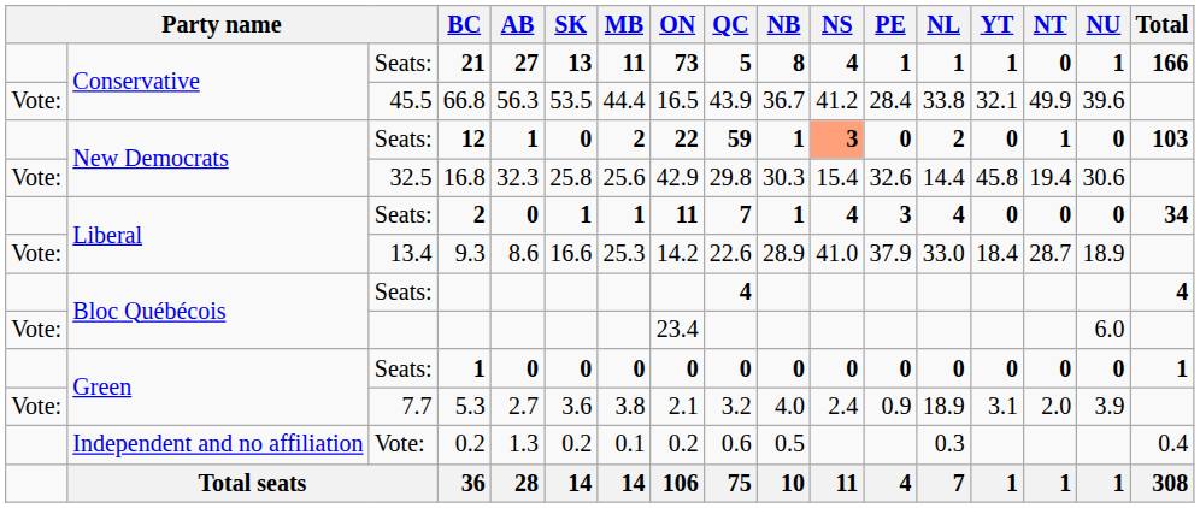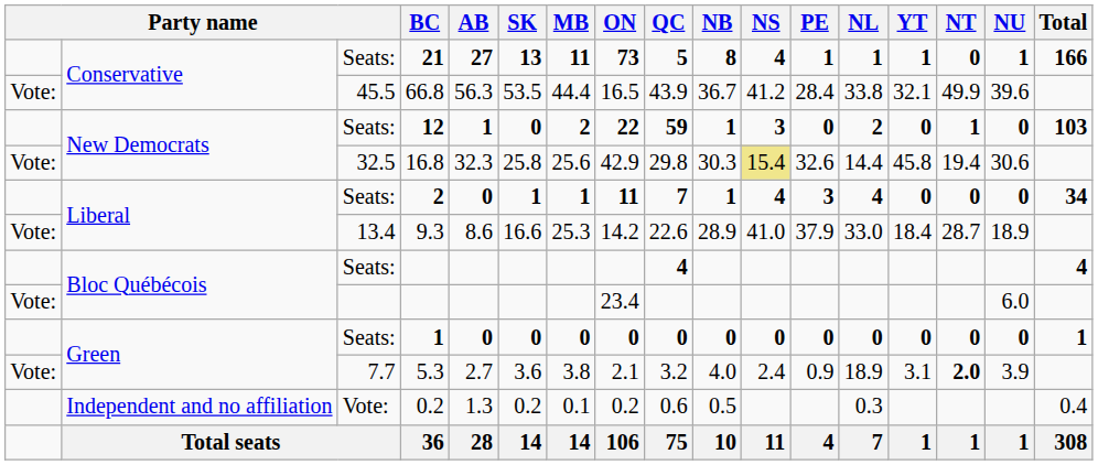12 | NS: lightsalmon background -> no background
16.8 | NS: no background -> khaki background
5.3 | NT: normal -> bold
